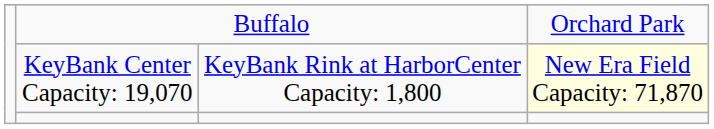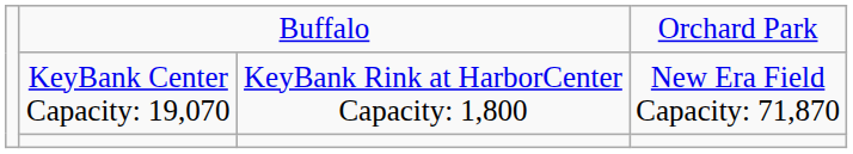KeyBank Center Capacity: 19,070 | column 4: lightyellow background -> no background
